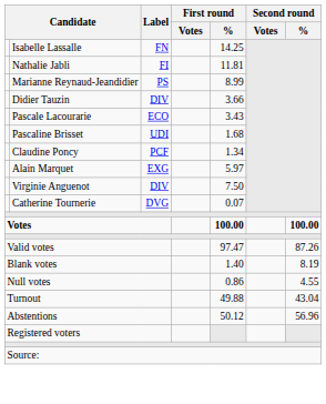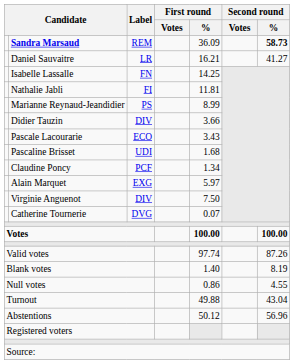+ row: Sandra Marsaud | REM | 36.09 | 58.73
+ row: Daniel Sauvaitre | LR | 16.21 | 41.27
Valid votes | First round / %: 97.47 -> 97.74
